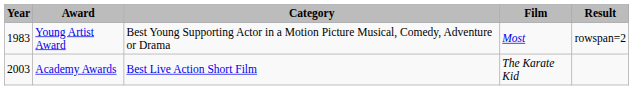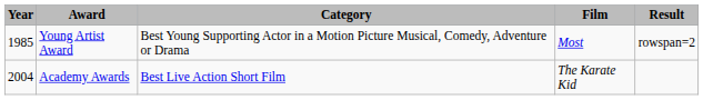Young Artist Award | Year: 1983 -> 1985
Academy Awards | Year: 2003 -> 2004
